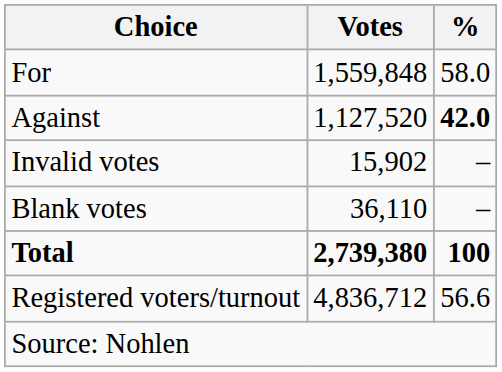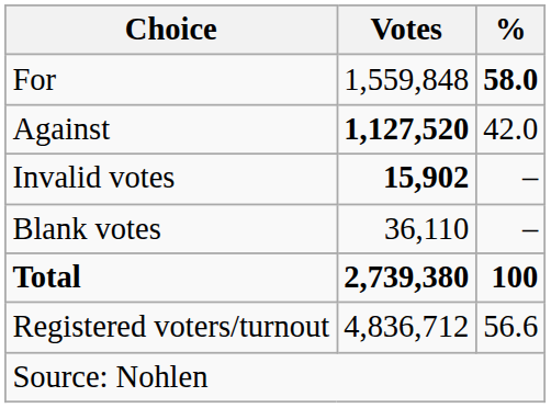For | %: normal -> bold
Against | Votes: normal -> bold
Against | %: bold -> normal
Invalid votes | Votes: normal -> bold
